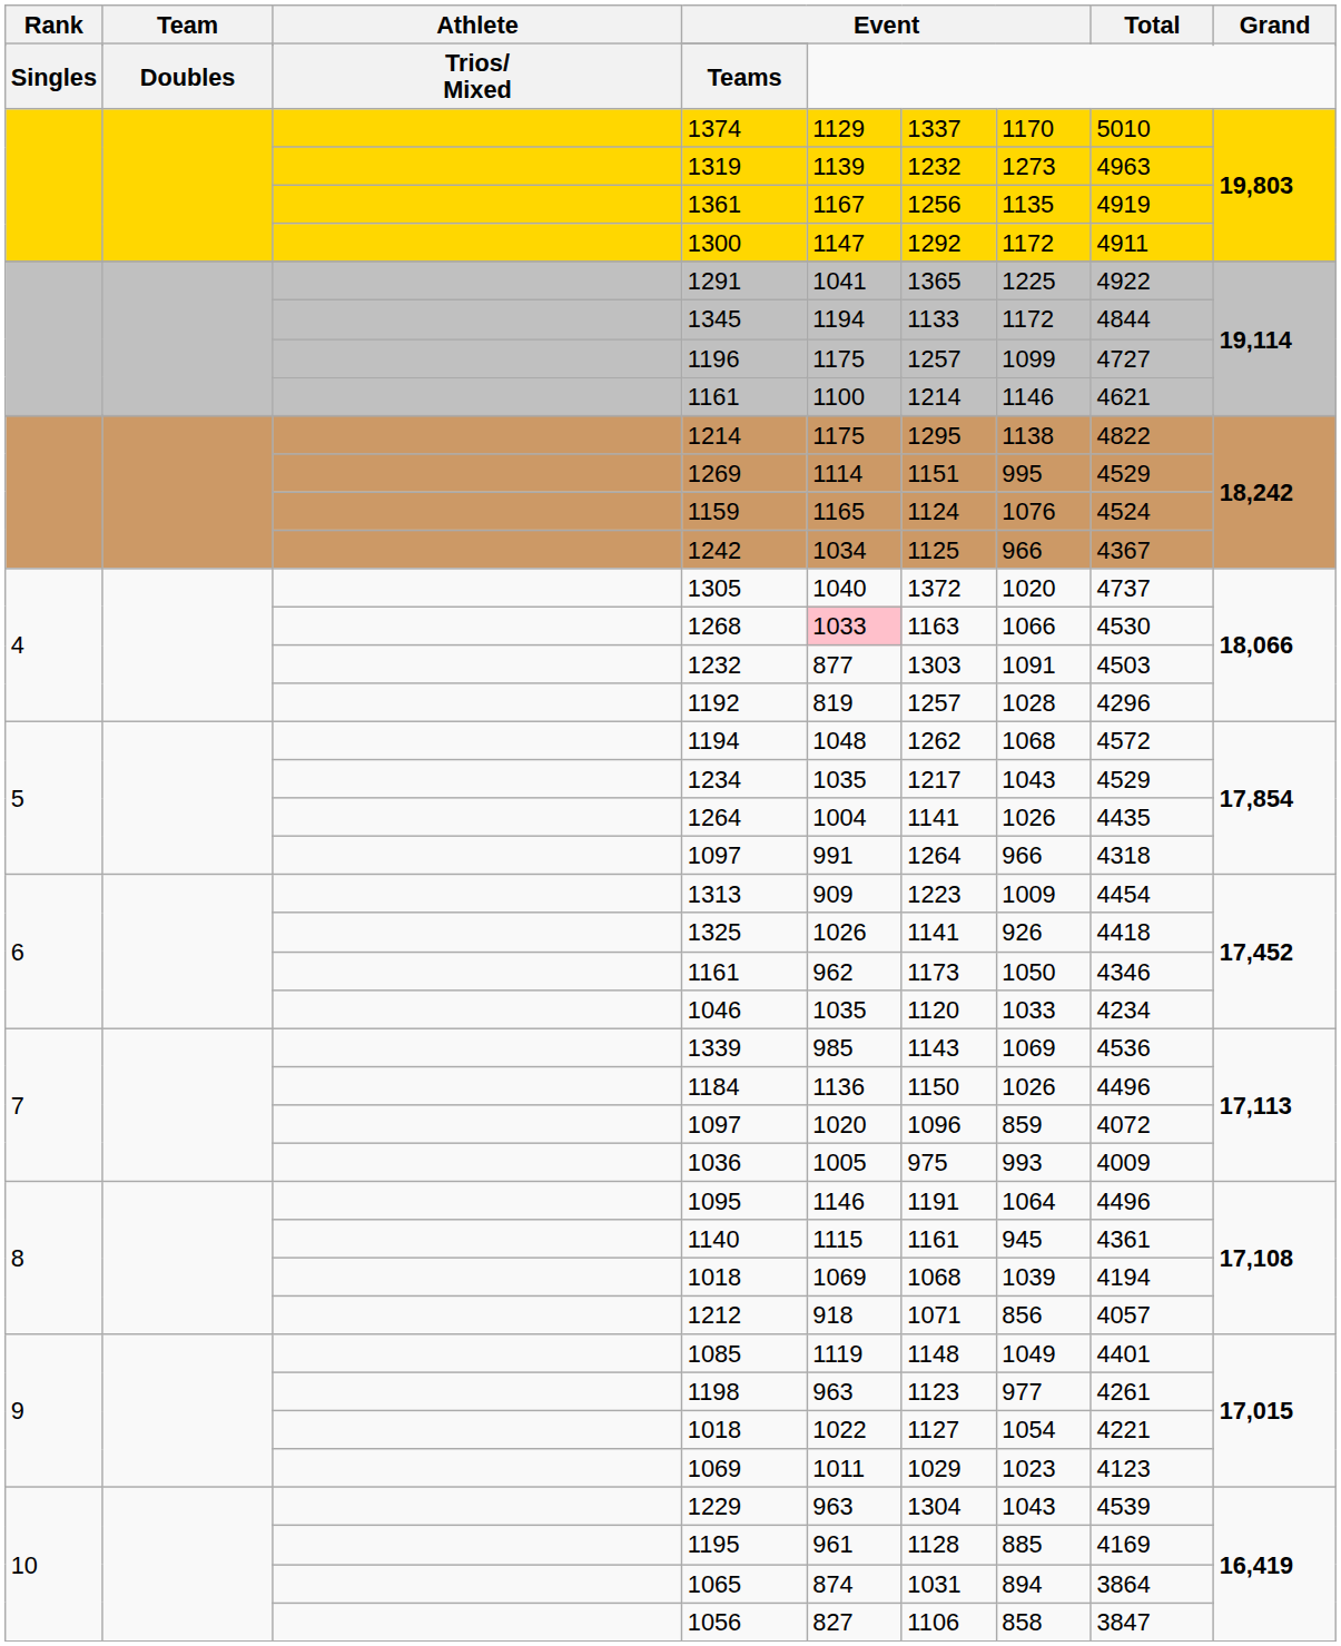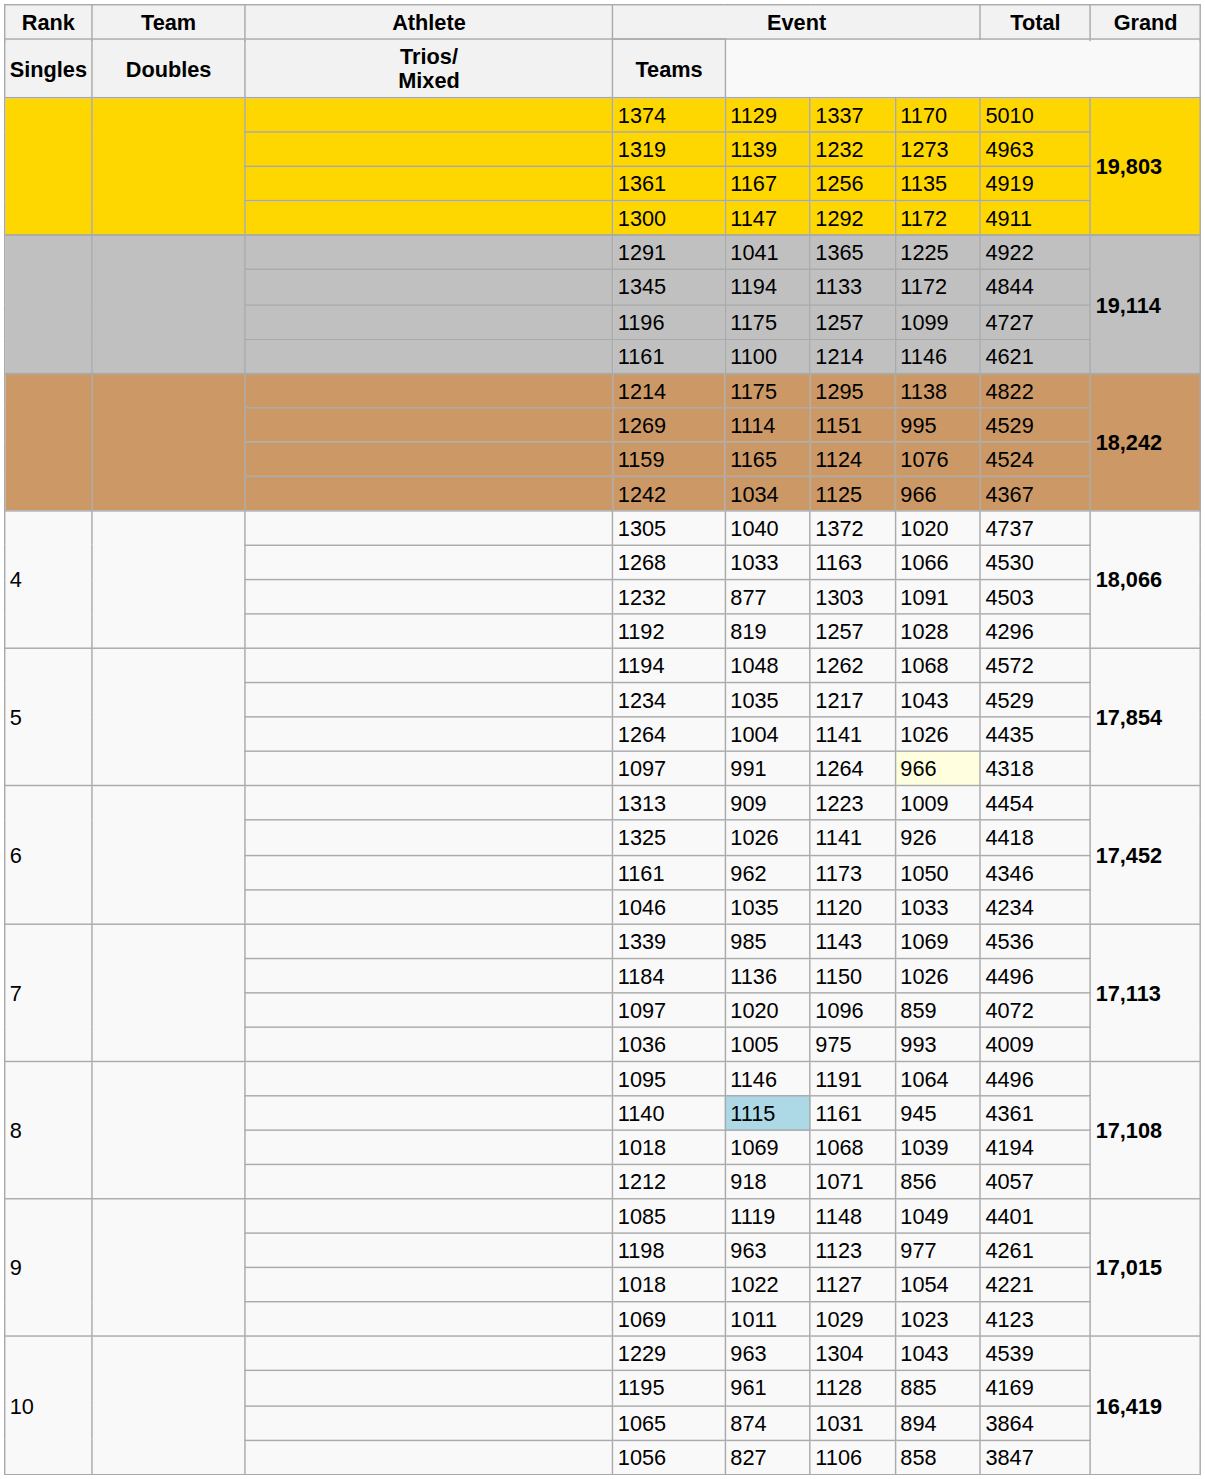1268 | column 5: pink background -> no background
5 / 1097 | column 7: no background -> lightyellow background
1140 | column 5: no background -> lightblue background
